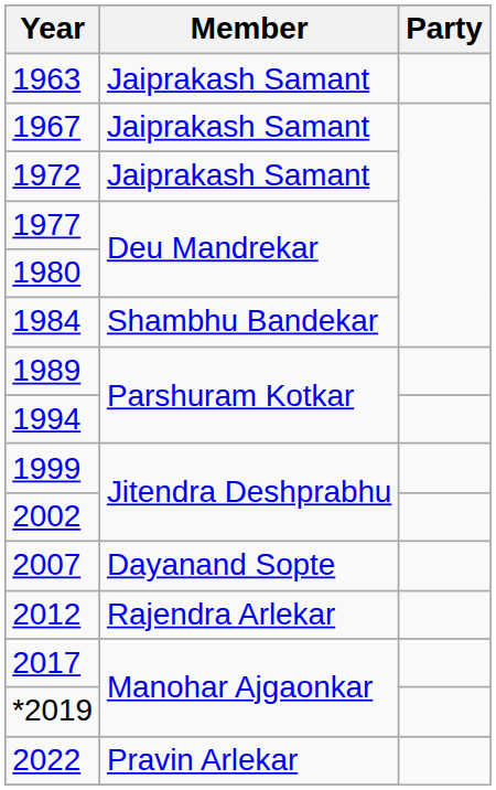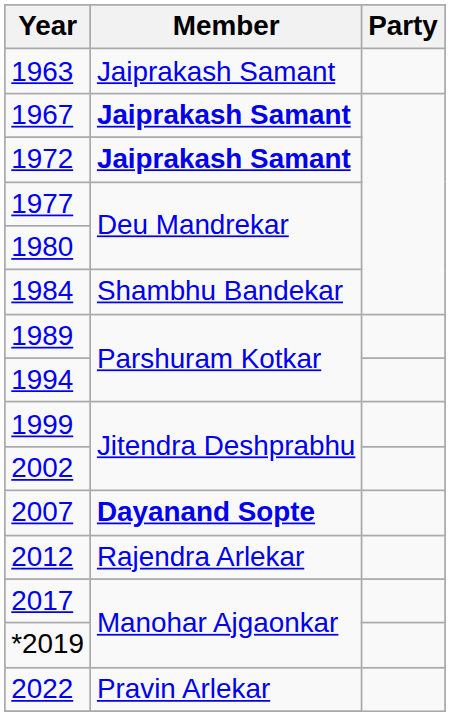1967 | Member: normal -> bold
1972 | Member: normal -> bold
2007 | Member: normal -> bold
